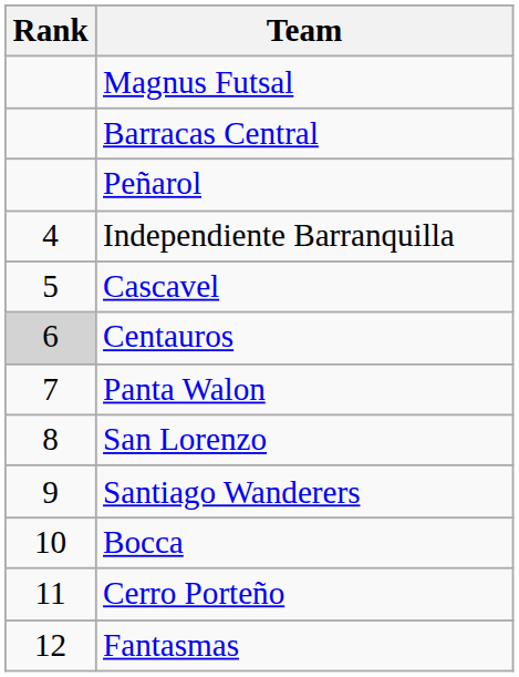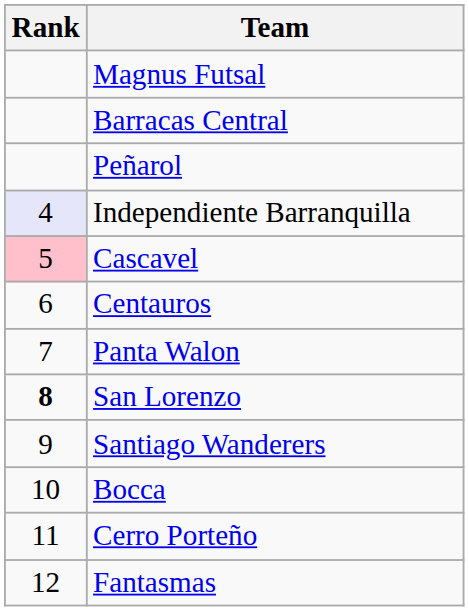Independiente Barranquilla | Rank: no background -> lavender background
Cascavel | Rank: no background -> pink background
Centauros | Rank: lightgrey background -> no background
San Lorenzo | Rank: normal -> bold
